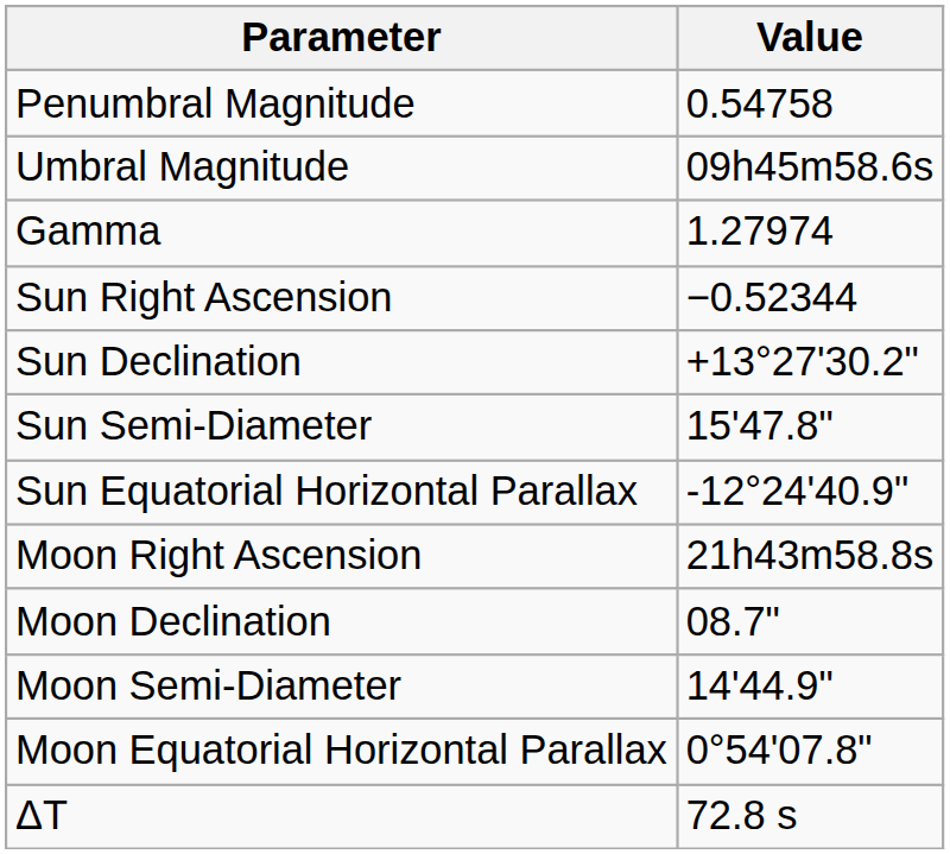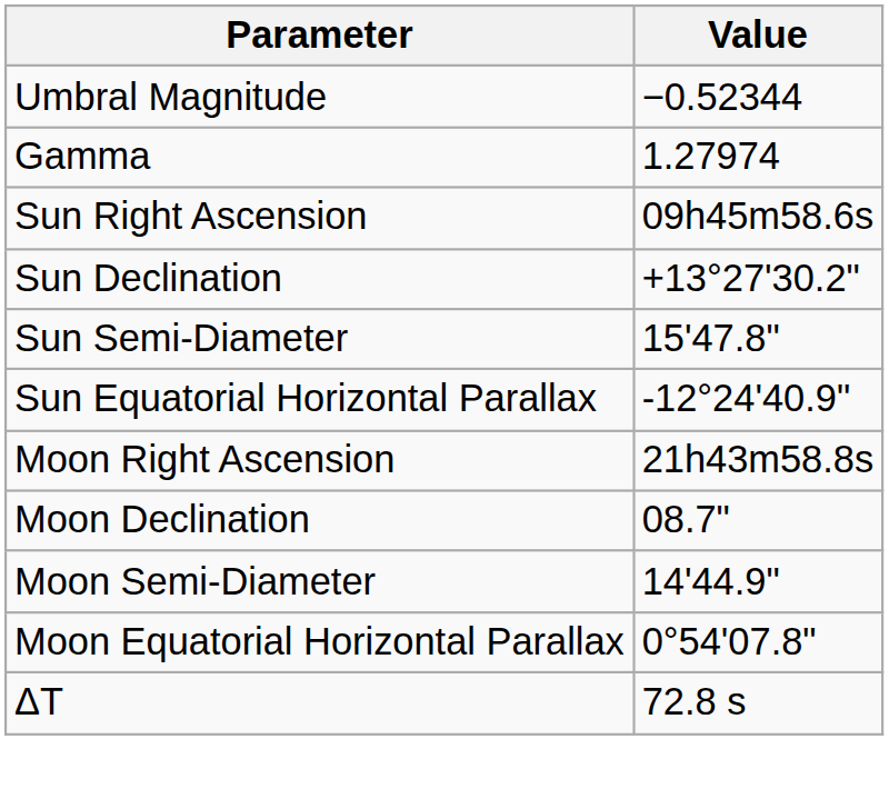- row: Penumbral Magnitude | 0.54758
Umbral Magnitude | Value: 09h45m58.6s -> −0.52344
Sun Right Ascension | Value: −0.52344 -> 09h45m58.6s
